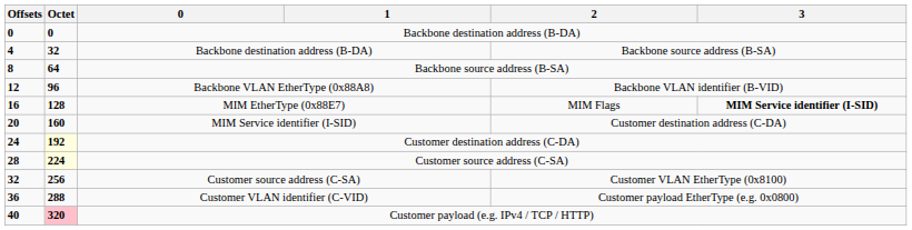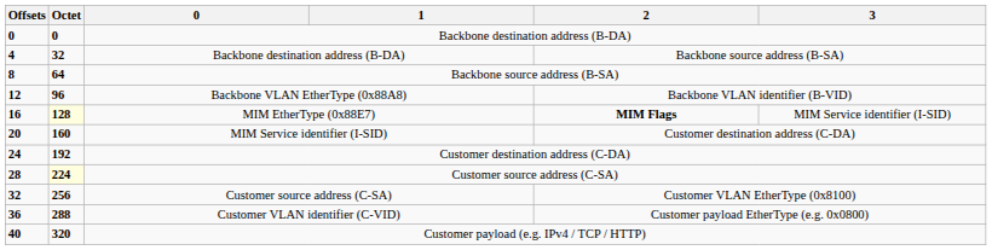16 | Octet: no background -> lightyellow background
16 | 2: normal -> bold
16 | 3: bold -> normal
24 | Octet: lightyellow background -> no background
40 | Octet: pink background -> no background
